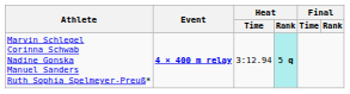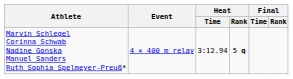row 3 | Event: bold -> normal
row 3 | Heat / Rank: paleturquoise background -> no background
